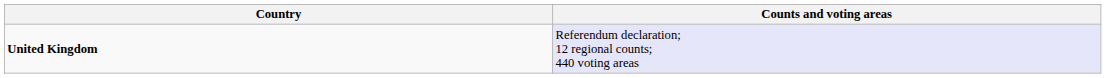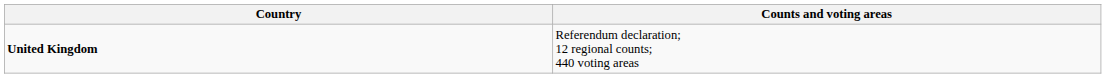United Kingdom | Counts and voting areas: lavender background -> no background
